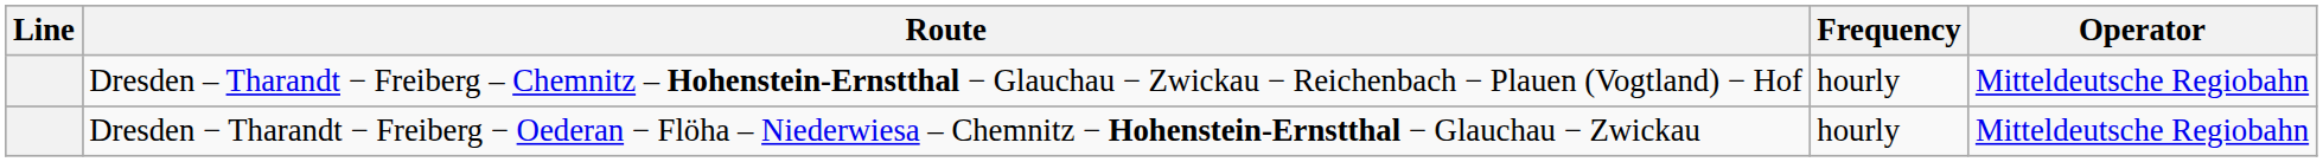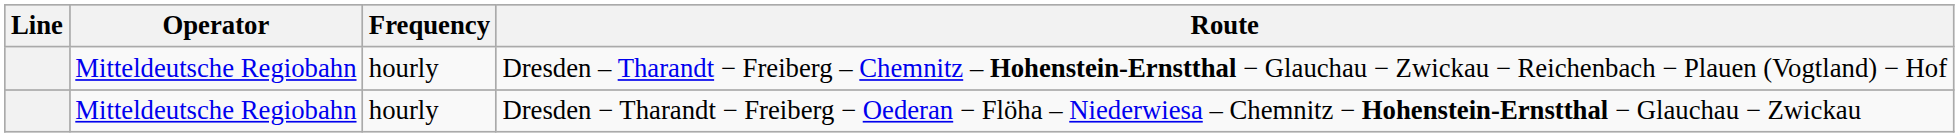columns swapped: Route <-> Operator
